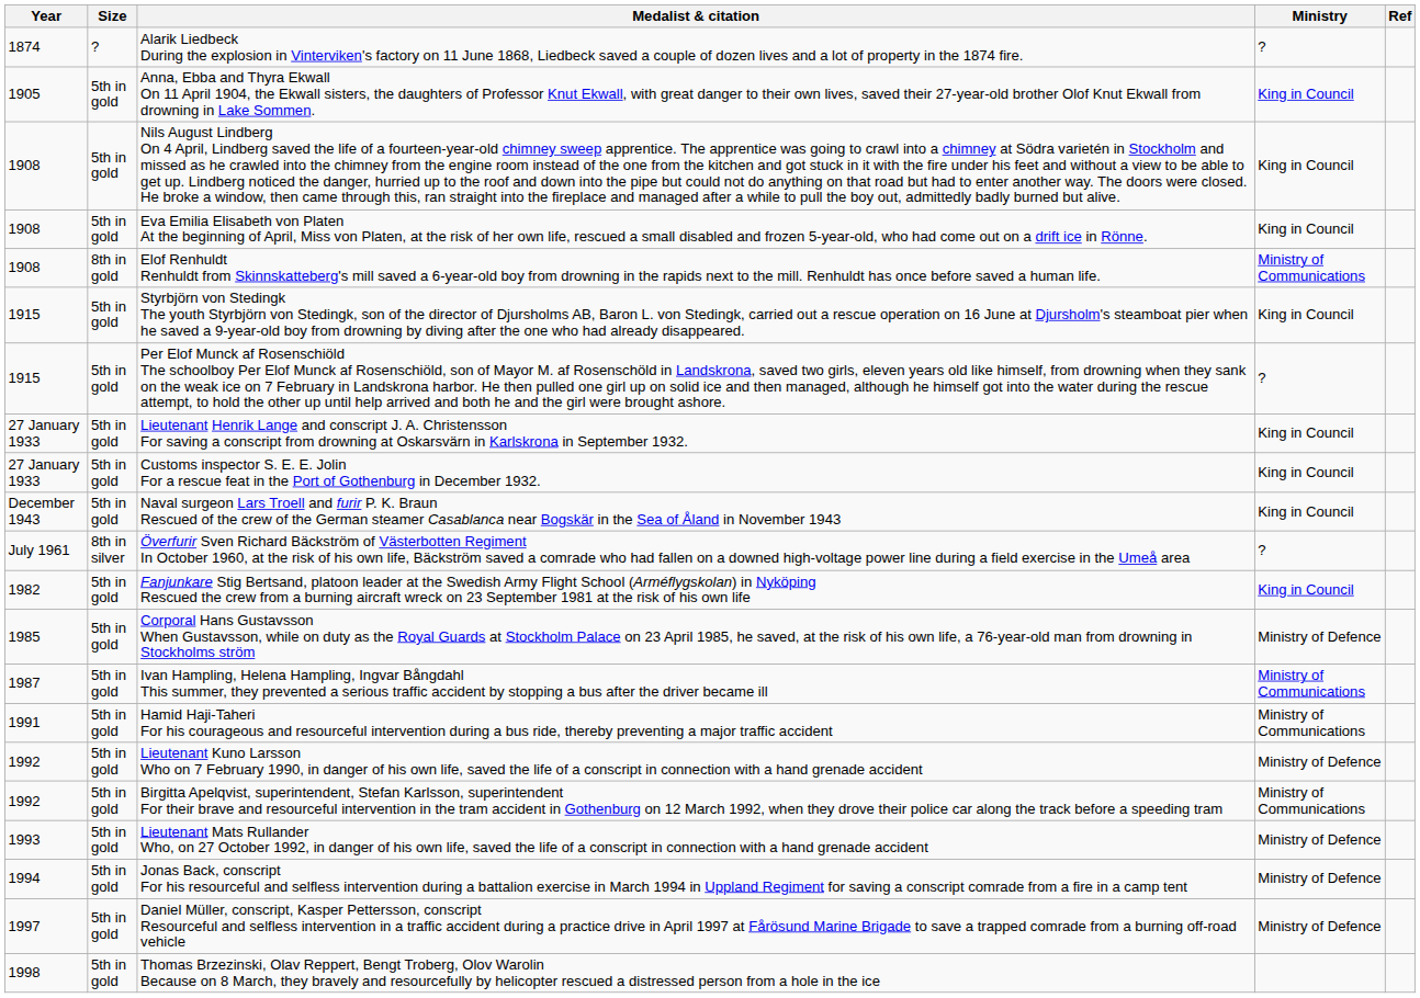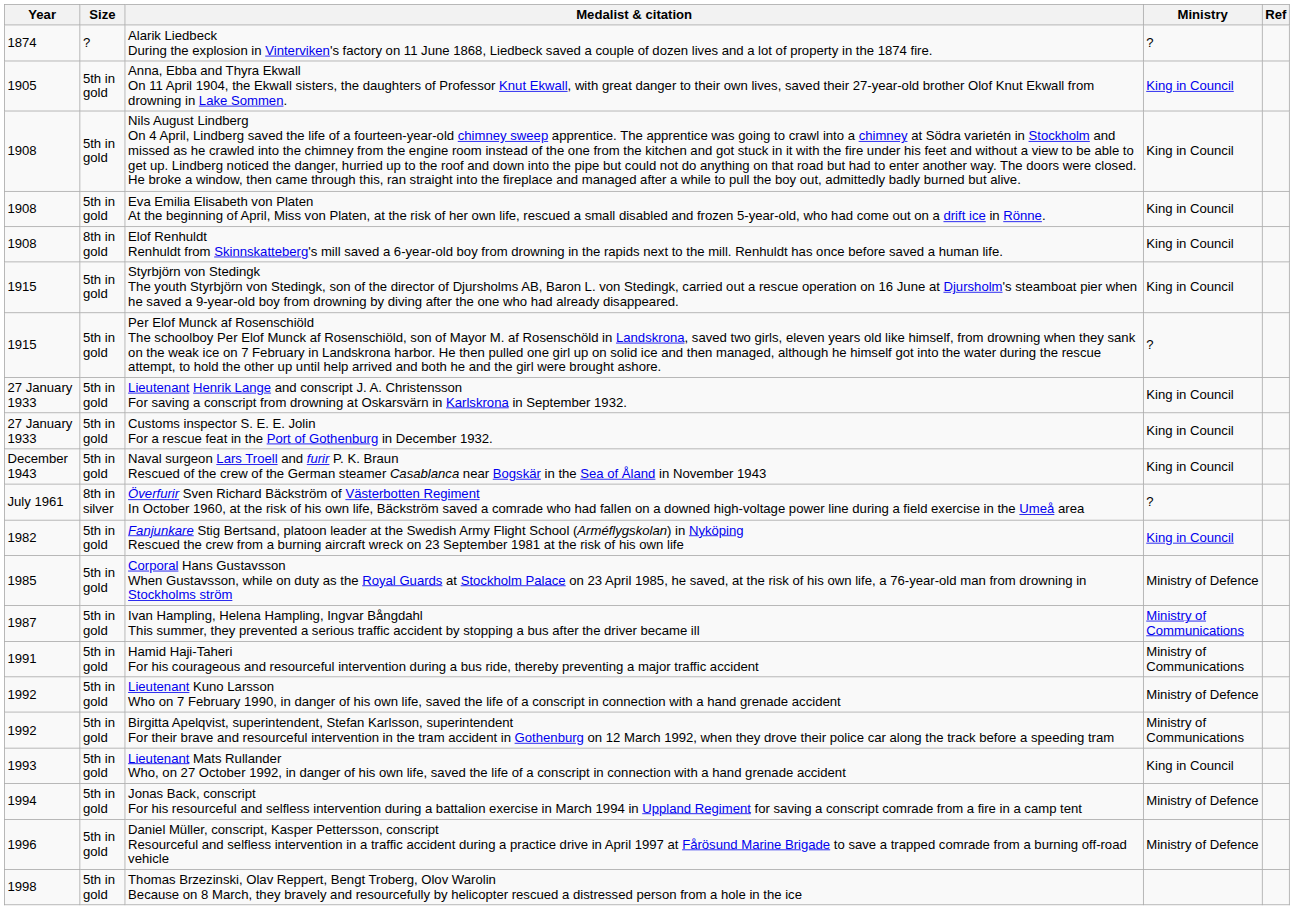row 6 | Ministry: Ministry of Communications -> King in Council
row 19 | Ministry: Ministry of Defence -> King in Council
row 21 | Year: 1997 -> 1996
